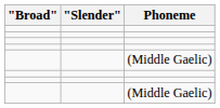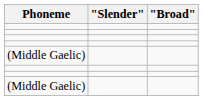columns swapped: Phoneme <-> "Broad"
